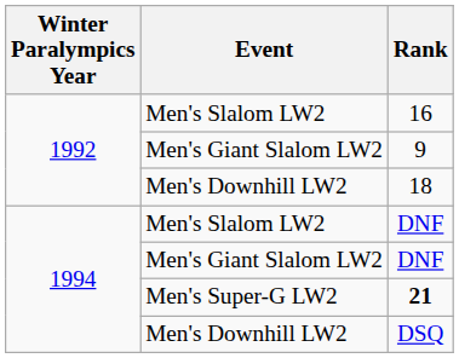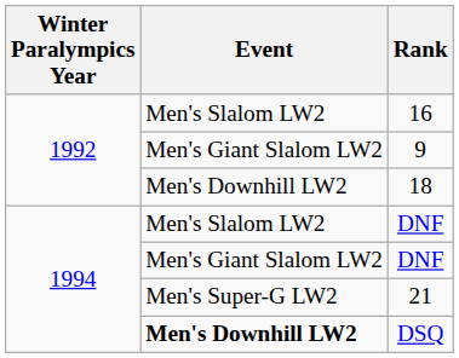21 | Rank: bold -> normal
DSQ | Event: normal -> bold
